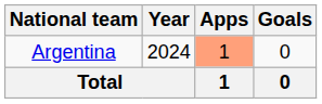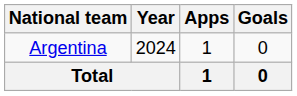Argentina | Apps: lightsalmon background -> no background
